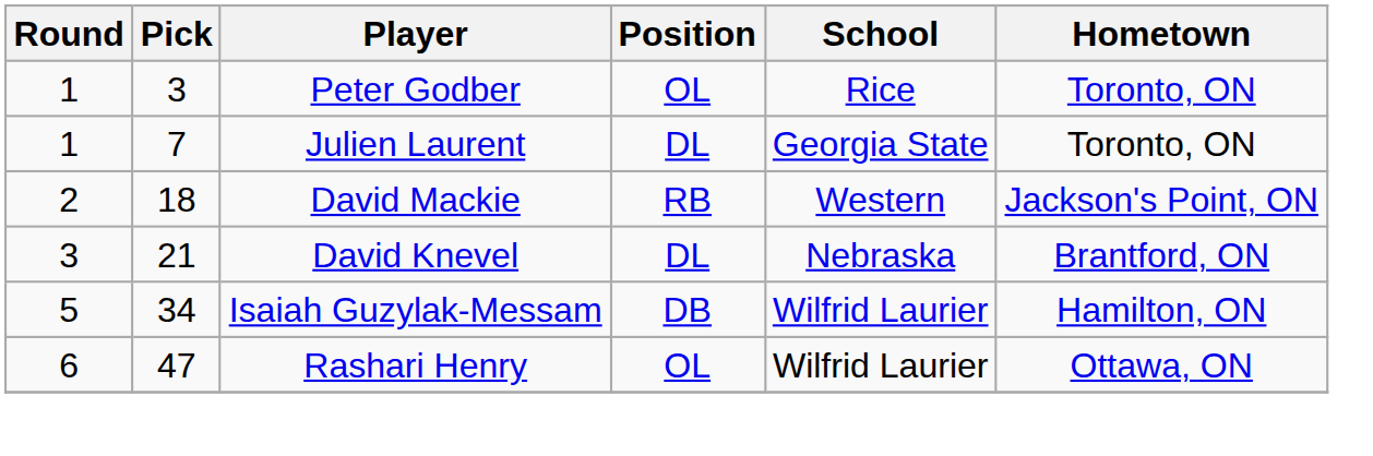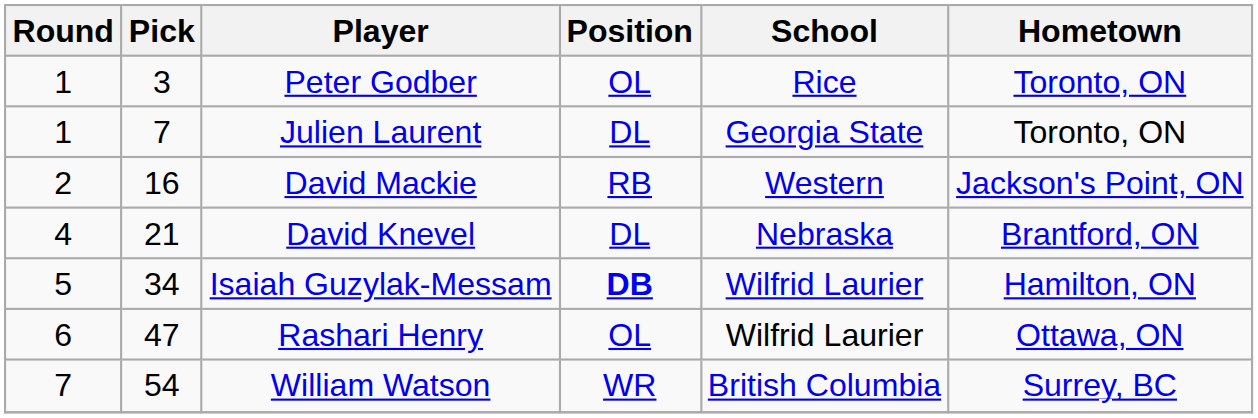David Mackie | Pick: 18 -> 16
David Knevel | Round: 3 -> 4
Isaiah Guzylak-Messam | Position: normal -> bold
+ row: 7 | 54 | William Watson | WR | British Columbia | Surrey, BC
